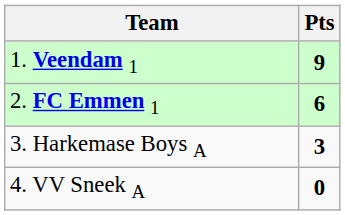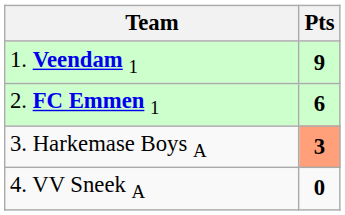3. Harkemase Boys A | Pts: no background -> lightsalmon background
